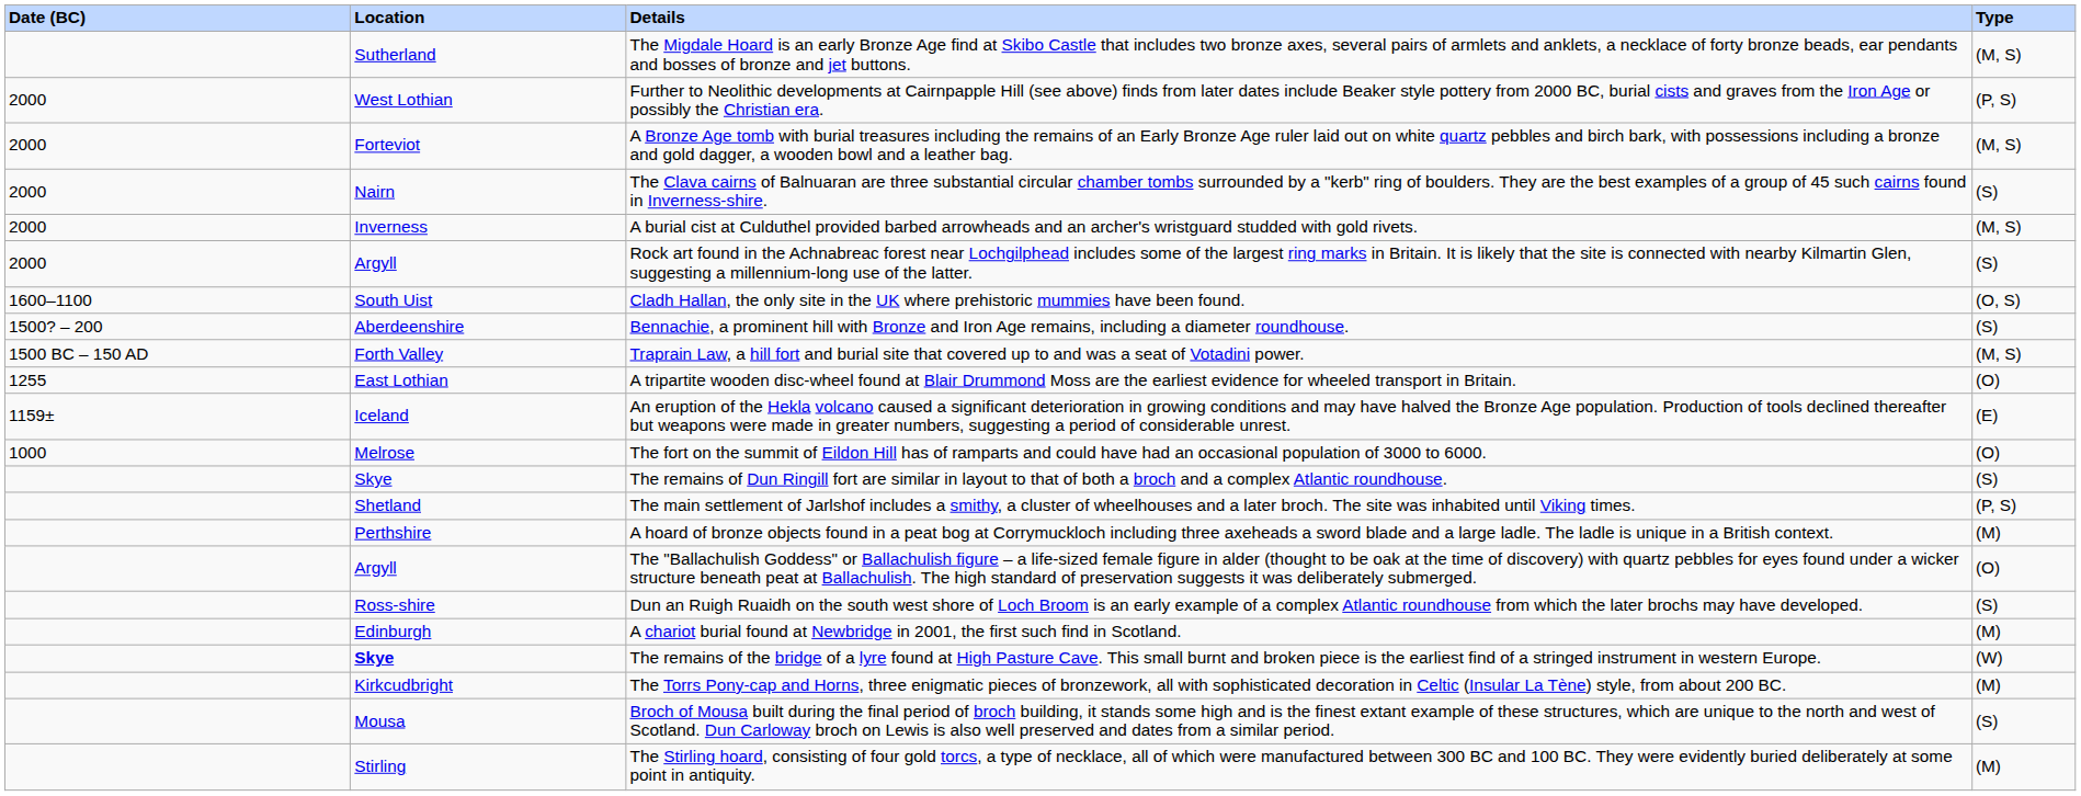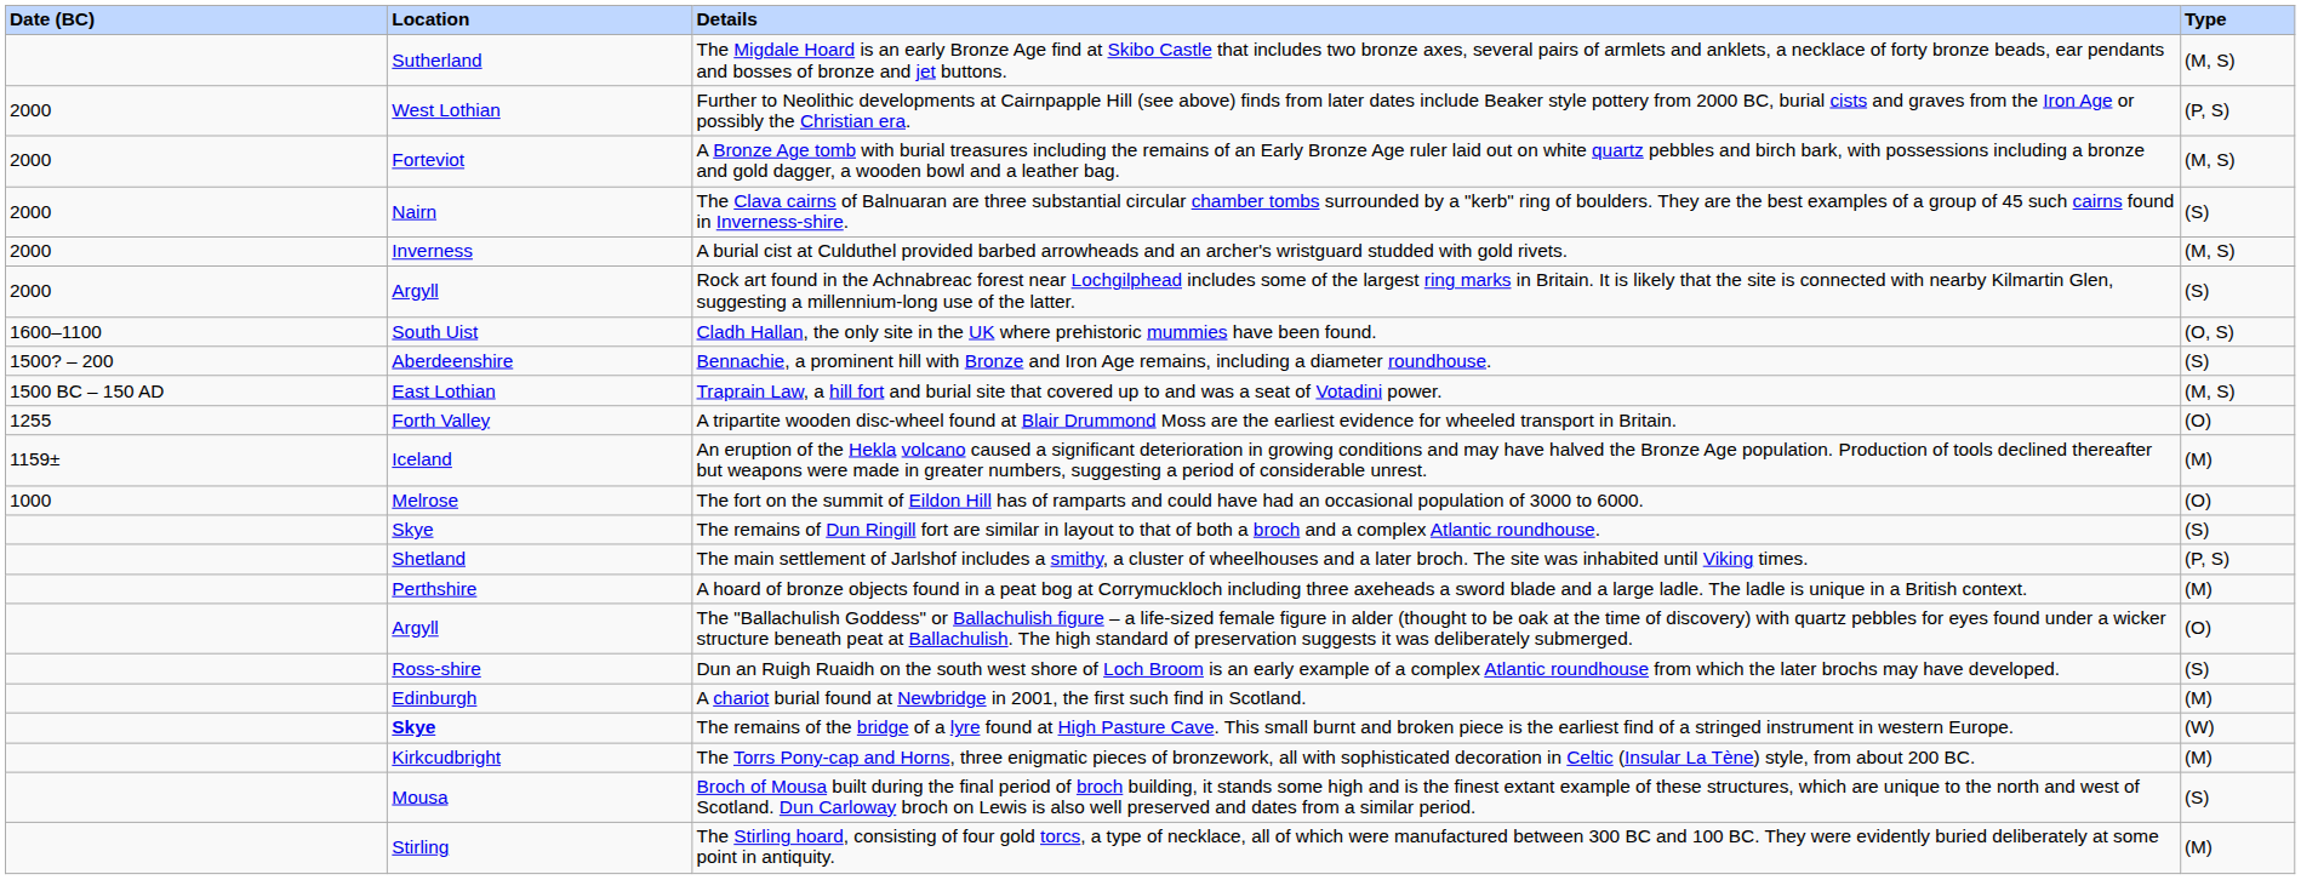row 10 | Location: Forth Valley -> East Lothian
row 11 | Location: East Lothian -> Forth Valley
row 12 | Type: (E) -> (M)
